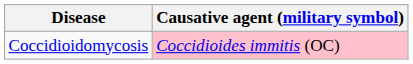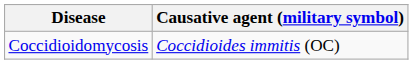Coccidioidomycosis | Causative agent (military symbol): pink background -> no background
